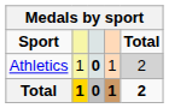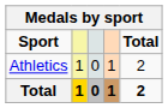Athletics | column 3: bold -> normal
Athletics | Total: lightgrey background -> no background
